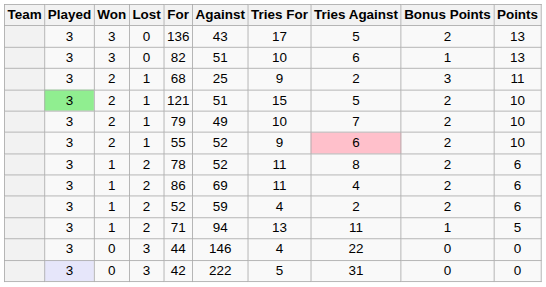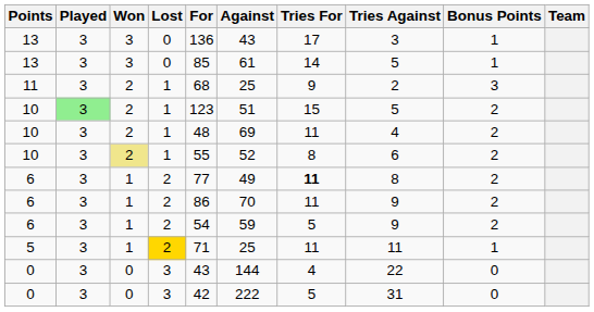columns swapped: Team <-> Points
row 2 | Tries Against: 5 -> 3
row 2 | Bonus Points: 2 -> 1
row 3 | For: 82 -> 85
row 3 | Against: 51 -> 61
row 3 | Tries For: 10 -> 14
row 3 | Tries Against: 6 -> 5
row 5 | For: 121 -> 123
row 6 | For: 79 -> 48
row 6 | Against: 49 -> 69
row 6 | Tries For: 10 -> 11
row 6 | Tries Against: 7 -> 4
row 7 | Won: no background -> khaki background
row 7 | Tries For: 9 -> 8
row 7 | Tries Against: pink background -> no background
row 8 | For: 78 -> 77
row 8 | Against: 52 -> 49
row 8 | Tries For: normal -> bold
row 9 | Against: 69 -> 70
row 9 | Tries Against: 4 -> 9
row 10 | For: 52 -> 54
row 10 | Tries For: 4 -> 5
row 10 | Tries Against: 2 -> 9
row 11 | Lost: no background -> gold background
row 11 | Against: 94 -> 25
row 11 | Tries For: 13 -> 11
row 12 | For: 44 -> 43
row 12 | Against: 146 -> 144
row 13 | Played: lavender background -> no background
